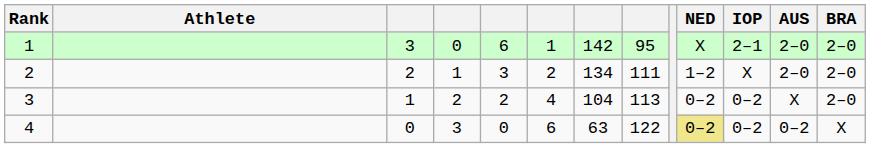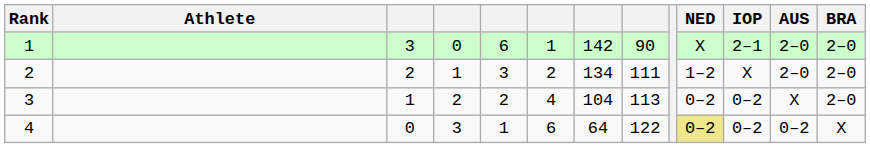row 2 | column 8: 95 -> 90
row 5 | column 5: 0 -> 1
row 5 | column 7: 63 -> 64
